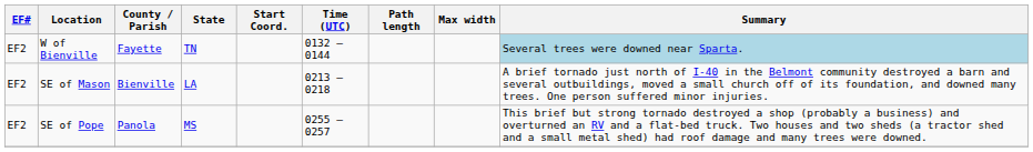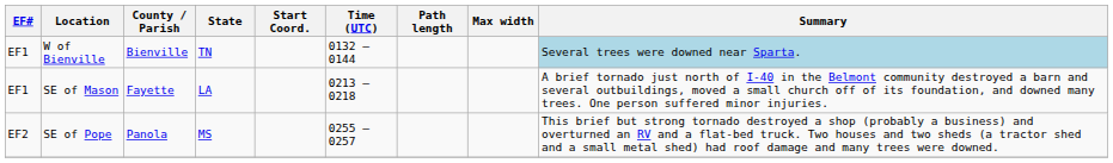W of Bienville | EF#: EF2 -> EF1
W of Bienville | County / Parish: Fayette -> Bienville
SE of Mason | EF#: EF2 -> EF1
SE of Mason | County / Parish: Bienville -> Fayette
